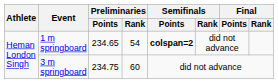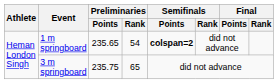1 m springboard | Preliminaries / Points: 234.65 -> 235.65
3 m springboard | Preliminaries / Points: 234.75 -> 235.75
3 m springboard | Preliminaries / Rank: 60 -> 65
